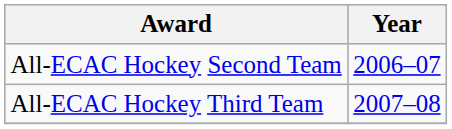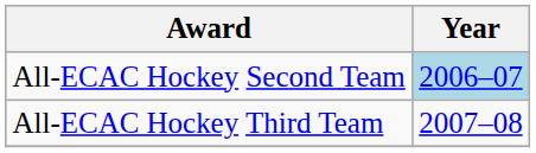row 2 | Year: no background -> lightblue background
